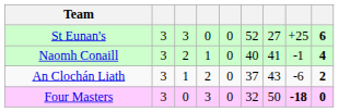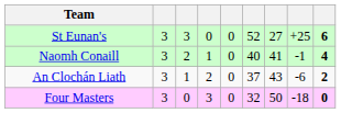Four Masters | column 8: bold -> normal
